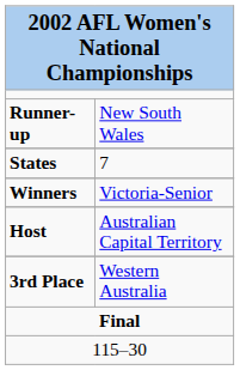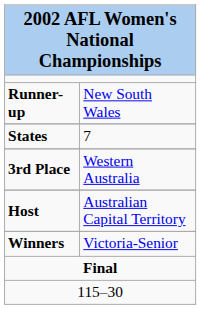row 5 | column 1: Winners -> 3rd Place
row 5 | column 2: Victoria-Senior -> Western Australia
row 7 | column 1: 3rd Place -> Winners
row 7 | column 2: Western Australia -> Victoria-Senior
